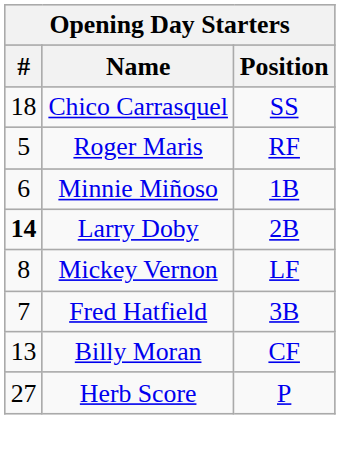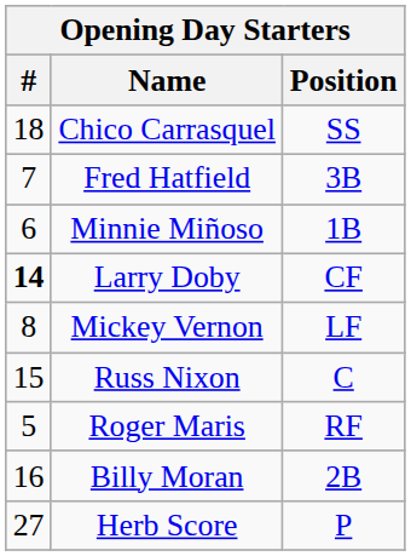rows swapped: Roger Maris <-> Fred Hatfield
Larry Doby | Position: 2B -> CF
+ row: 15 | Russ Nixon | C
Billy Moran | #: 13 -> 16
Billy Moran | Position: CF -> 2B
